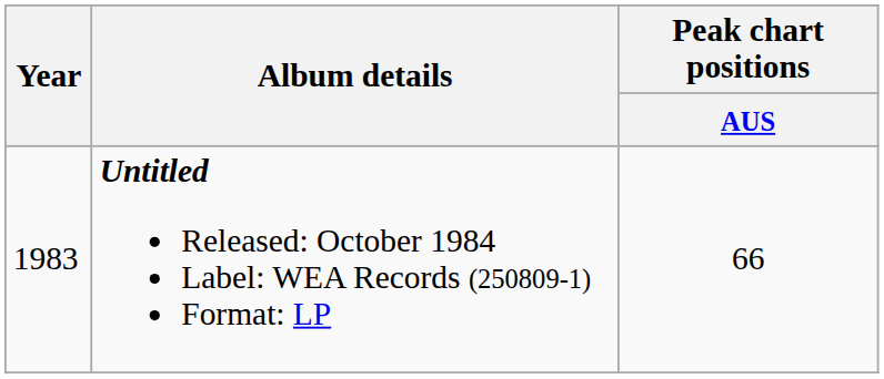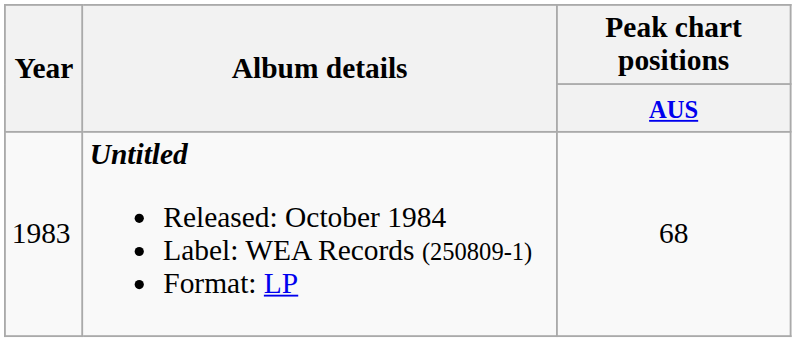row 3 | Peak chart positions / AUS: 66 -> 68
